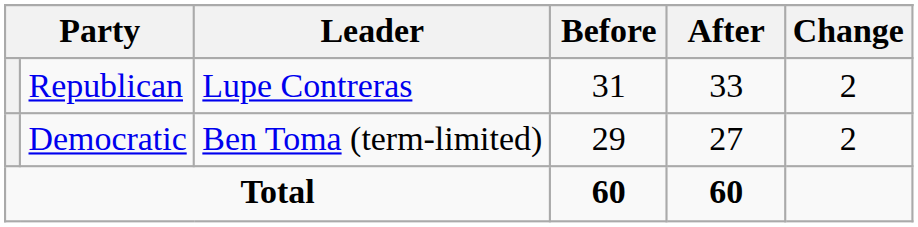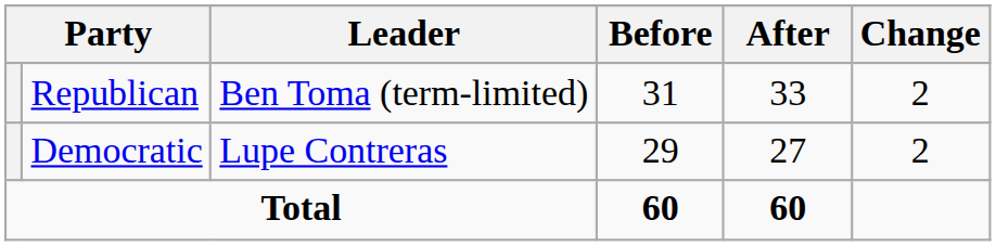Republican | Leader: Lupe Contreras -> Ben Toma (term-limited)
Democratic | Leader: Ben Toma (term-limited) -> Lupe Contreras
